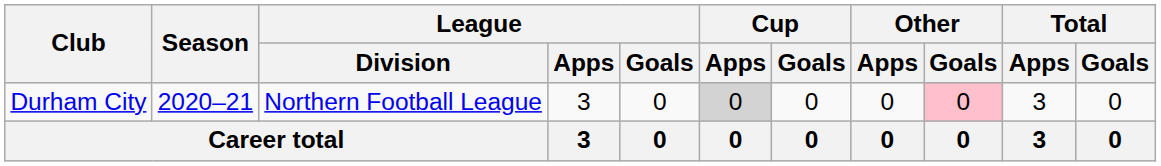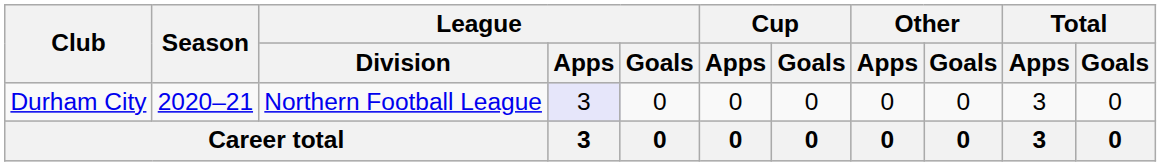Durham City | League / Apps: no background -> lavender background
Durham City | Cup / Apps: lightgrey background -> no background
Durham City | Other / Goals: pink background -> no background
